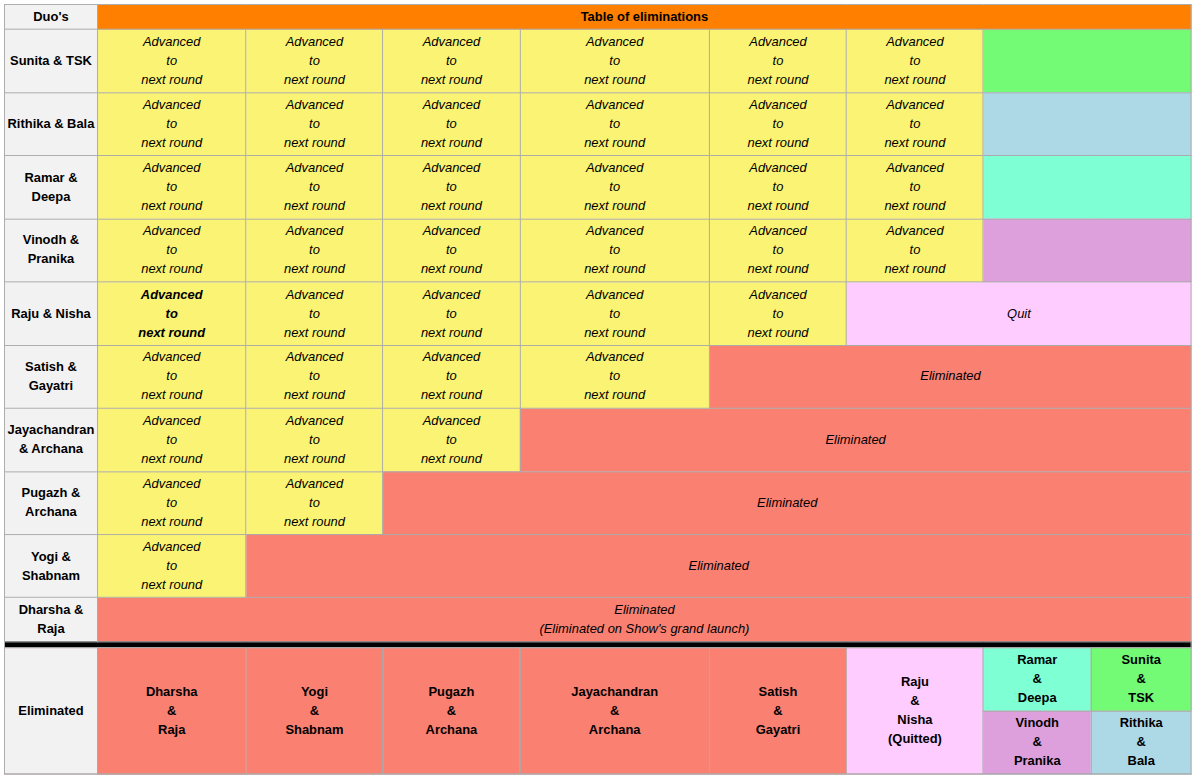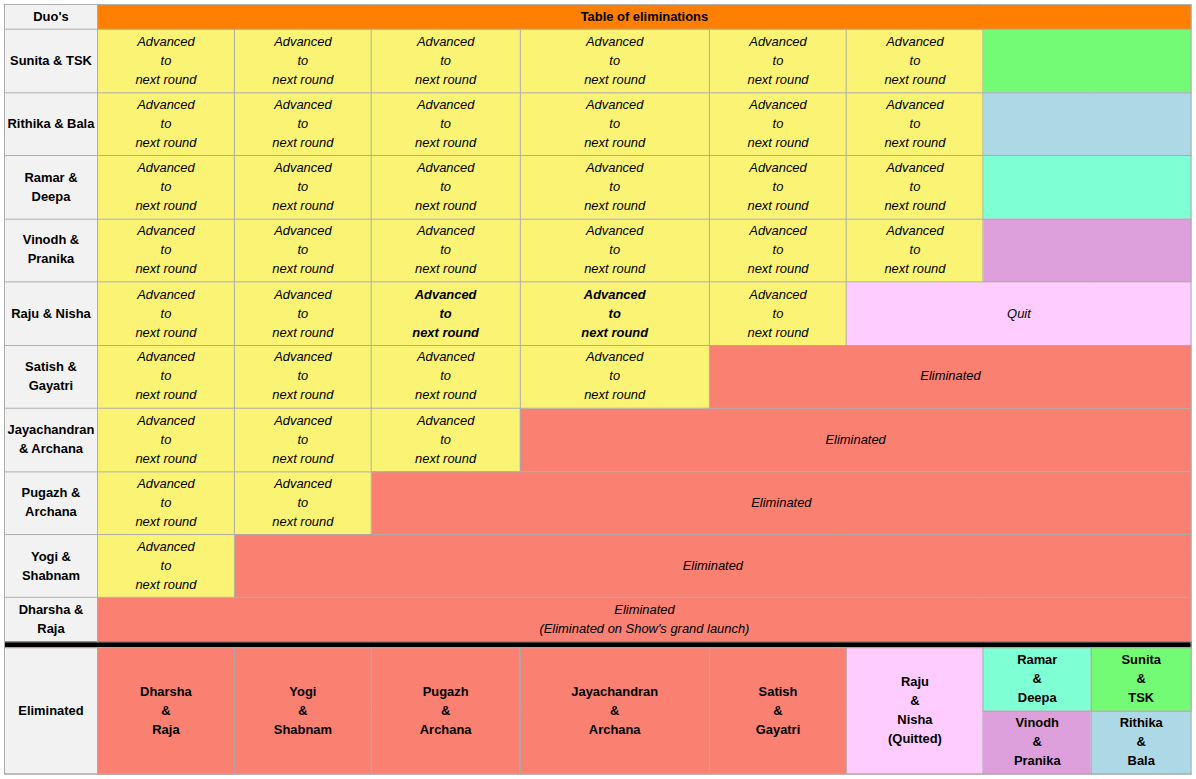Raju & Nisha | column 2: bold -> normal
Raju & Nisha | column 4: normal -> bold
Raju & Nisha | column 5: normal -> bold
